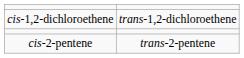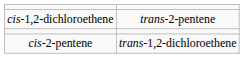row 2 | column 2: trans-1,2-dichloroethene -> trans-2-pentene
row 4 | column 2: trans-2-pentene -> trans-1,2-dichloroethene
